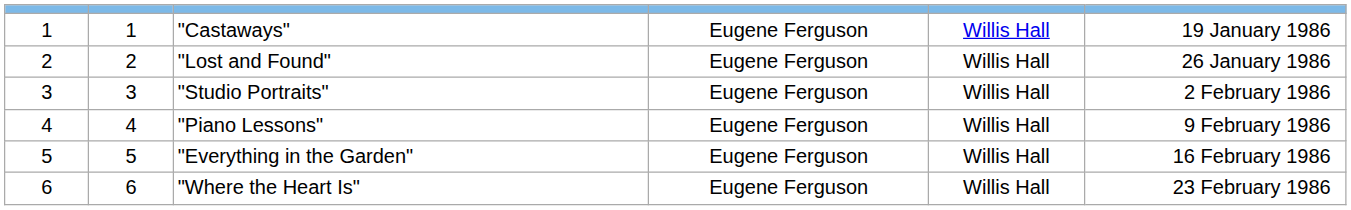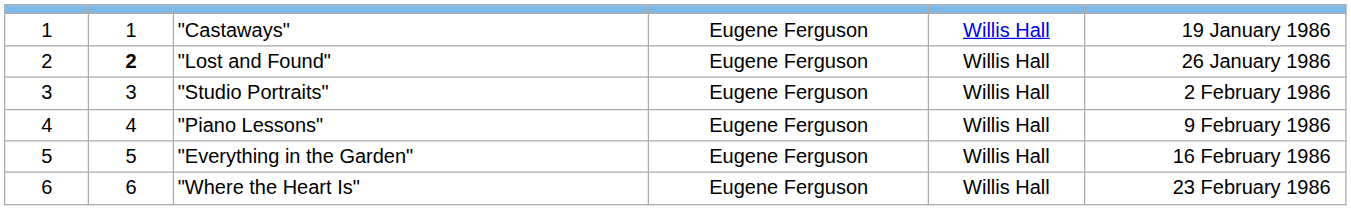"Lost and Found" | column 2: normal -> bold
